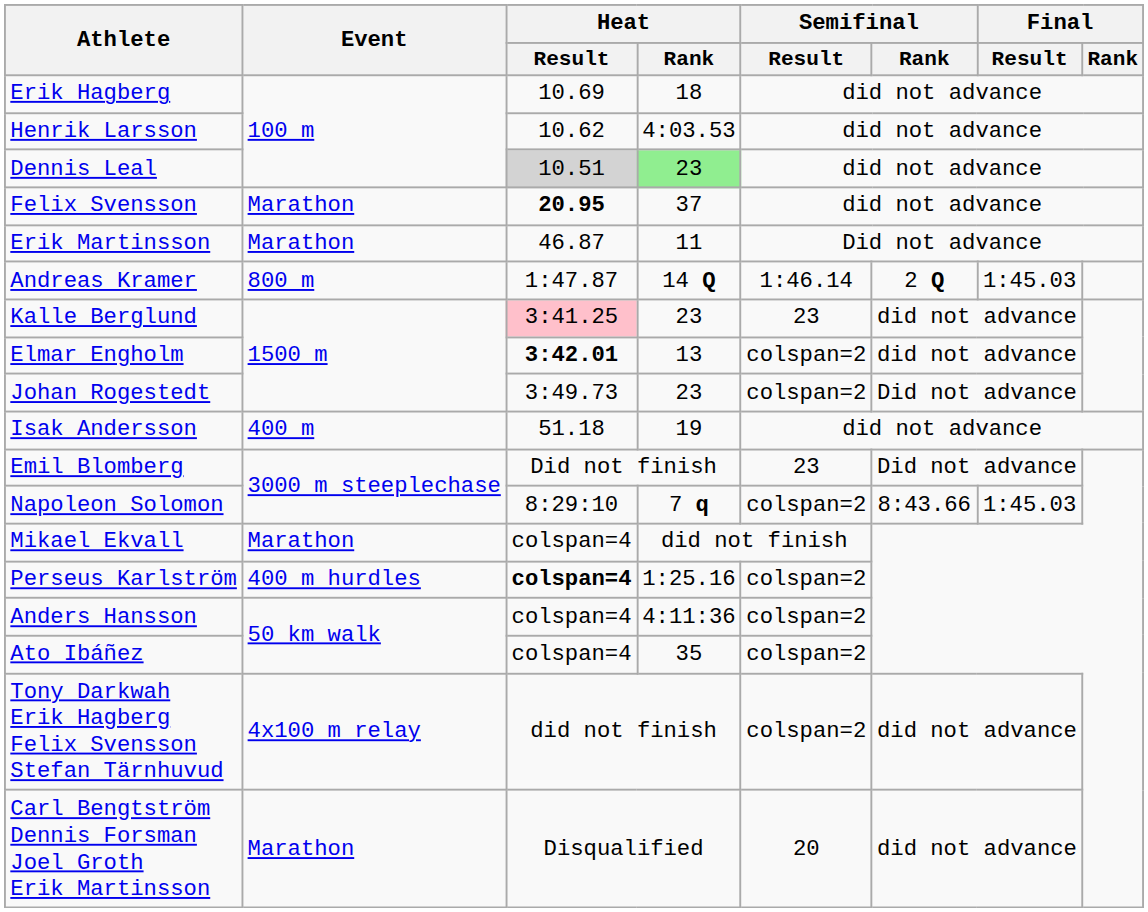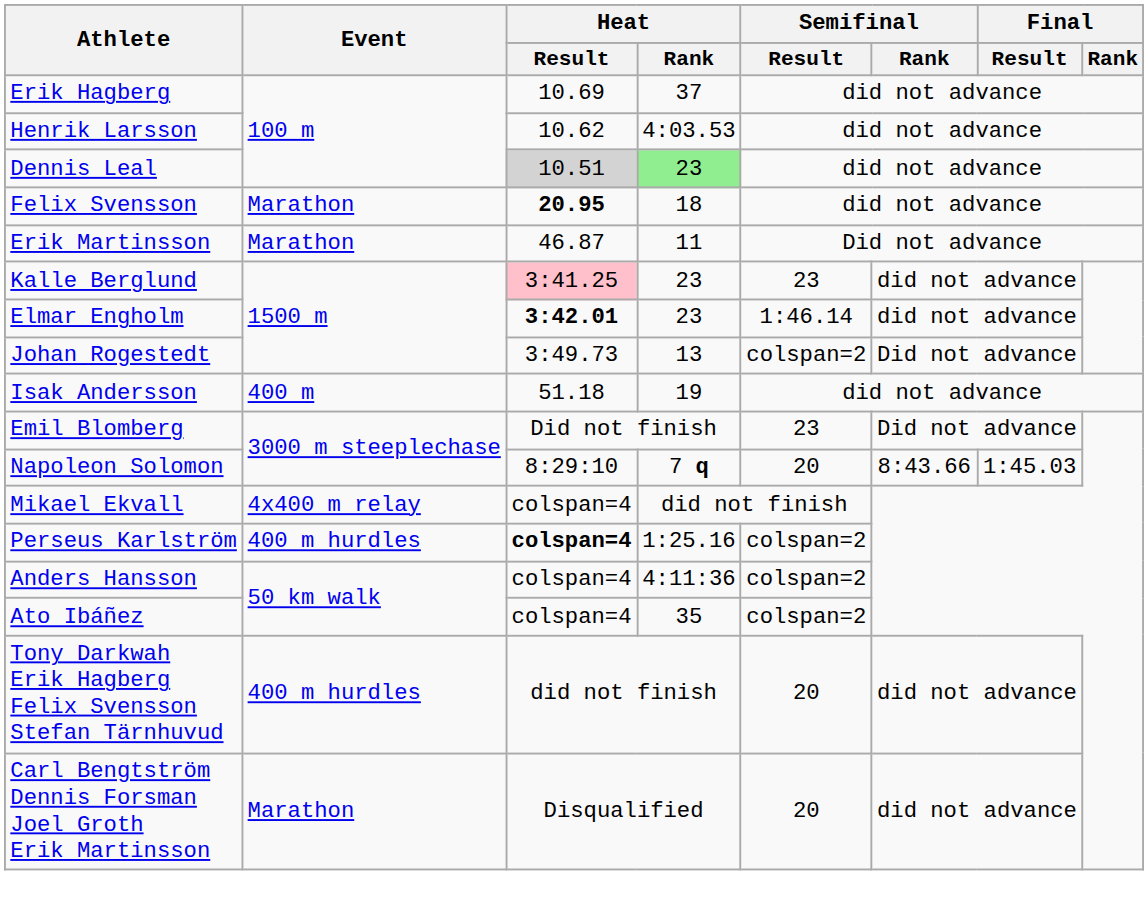Erik Hagberg | Heat / Rank: 18 -> 37
Felix Svensson | Heat / Rank: 37 -> 18
- row: Andreas Kramer | 800 m | 1:47.87 | 14 Q | 1:46.14 | 2 Q | 1:45.03
Elmar Engholm | Heat / Rank: 13 -> 23
Elmar Engholm | Semifinal / Result: colspan=2 -> 1:46.14
Johan Rogestedt | Heat / Rank: 23 -> 13
Napoleon Solomon | Semifinal / Result: colspan=2 -> 20
Mikael Ekvall | Event: Marathon -> 4x400 m relay
Tony Darkwah Erik Hagberg Felix Svensson Stefan Tärnhuvud | Event: 4x100 m relay -> 400 m hurdles
Tony Darkwah Erik Hagberg Felix Svensson Stefan Tärnhuvud | Semifinal / Result: colspan=2 -> 20
